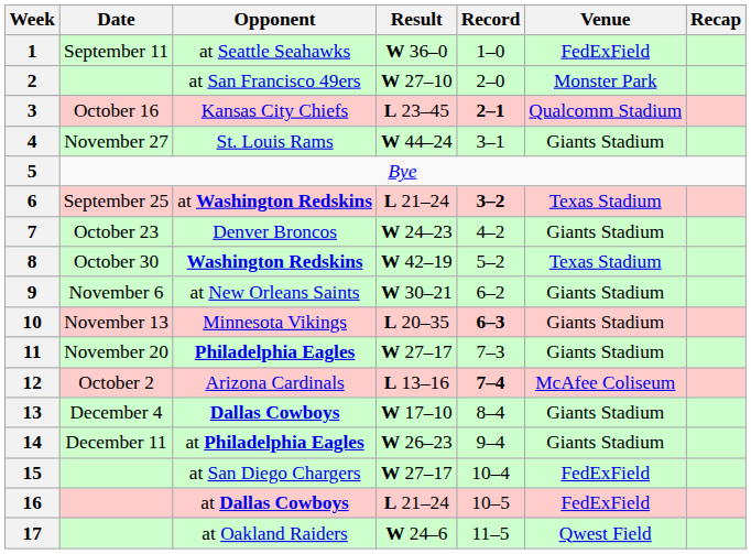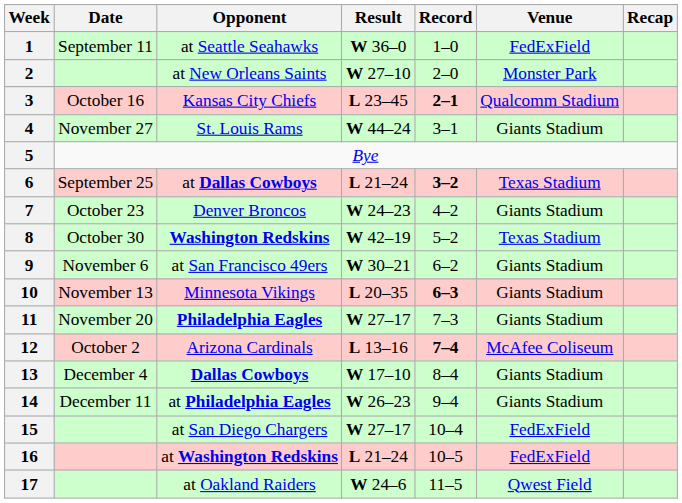2 | Opponent: at San Francisco 49ers -> at New Orleans Saints
6 | Opponent: at Washington Redskins -> at Dallas Cowboys
9 | Opponent: at New Orleans Saints -> at San Francisco 49ers
16 | Opponent: at Dallas Cowboys -> at Washington Redskins
